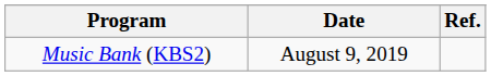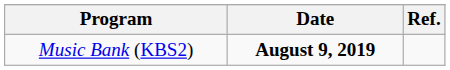Music Bank (KBS2) | Date: normal -> bold
